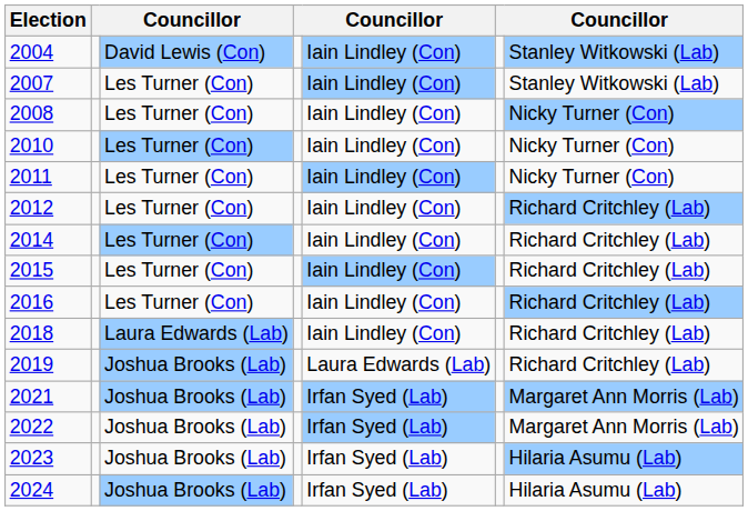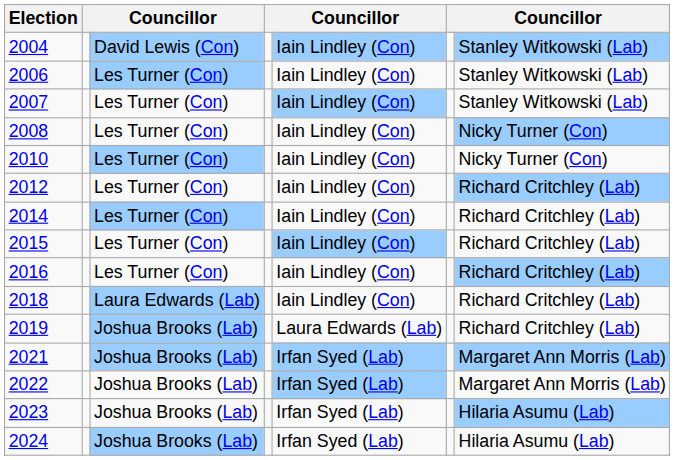+ row: 2006 | Les Turner (Con) | Iain Lindley (Con) | Stanley Witkowski (Lab)
- row: 2011 | Les Turner (Con) | Iain Lindley (Con) | Nicky Turner (Con)
